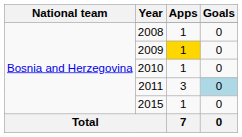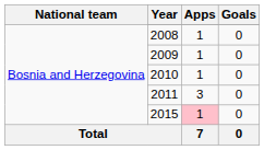2009 | Apps: gold background -> no background
2011 | Goals: lightblue background -> no background
2015 | Apps: no background -> pink background
